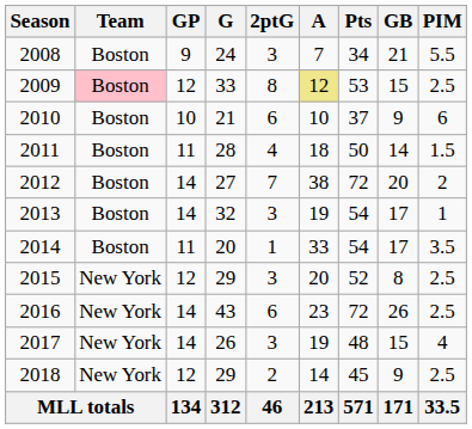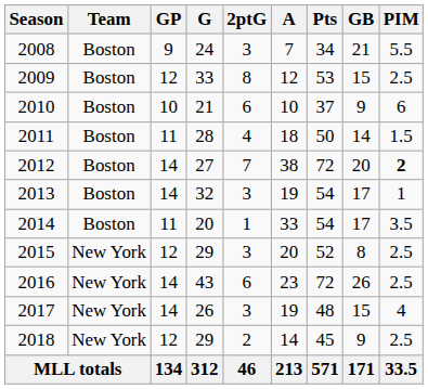2009 | Team: pink background -> no background
2009 | A: khaki background -> no background
2012 | PIM: normal -> bold
